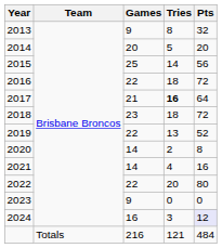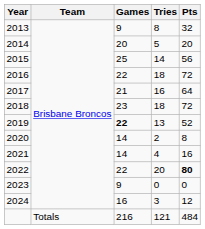2017 | Tries: bold -> normal
2019 | Games: normal -> bold
2022 | Pts: normal -> bold
2024 | Pts: lavender background -> no background
